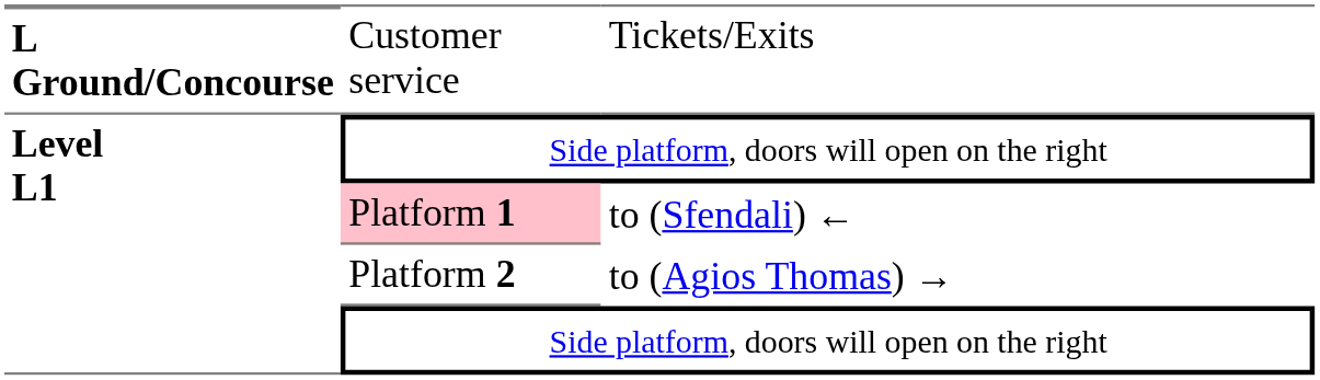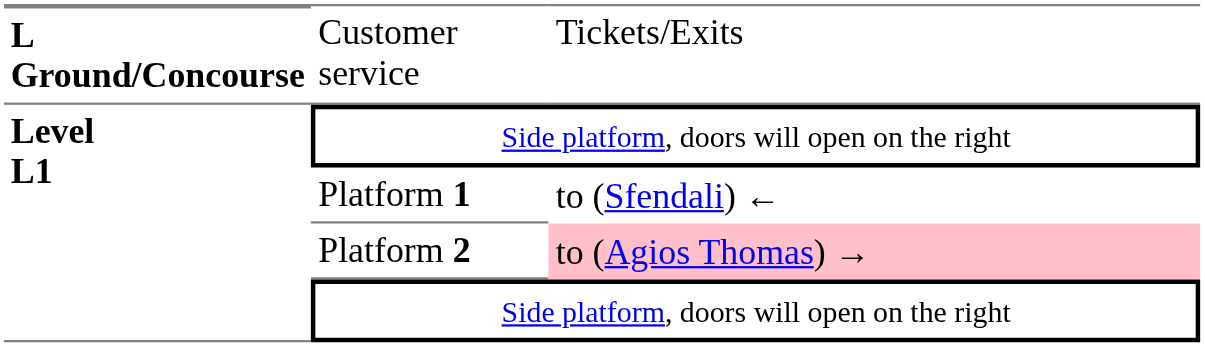Platform 1 | column 2: pink background -> no background
Platform 2 | column 3: no background -> pink background
